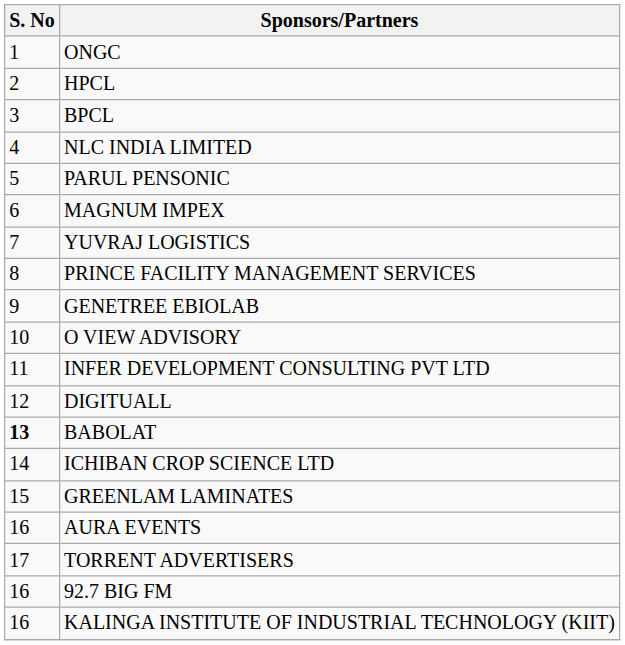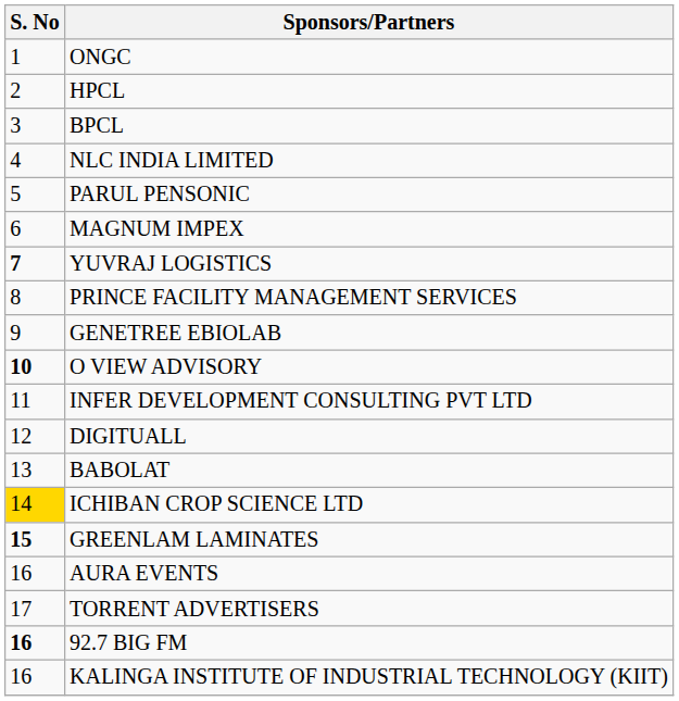YUVRAJ LOGISTICS | S. No: normal -> bold
O VIEW ADVISORY | S. No: normal -> bold
BABOLAT | S. No: bold -> normal
ICHIBAN CROP SCIENCE LTD | S. No: no background -> gold background
GREENLAM LAMINATES | S. No: normal -> bold
92.7 BIG FM | S. No: normal -> bold
